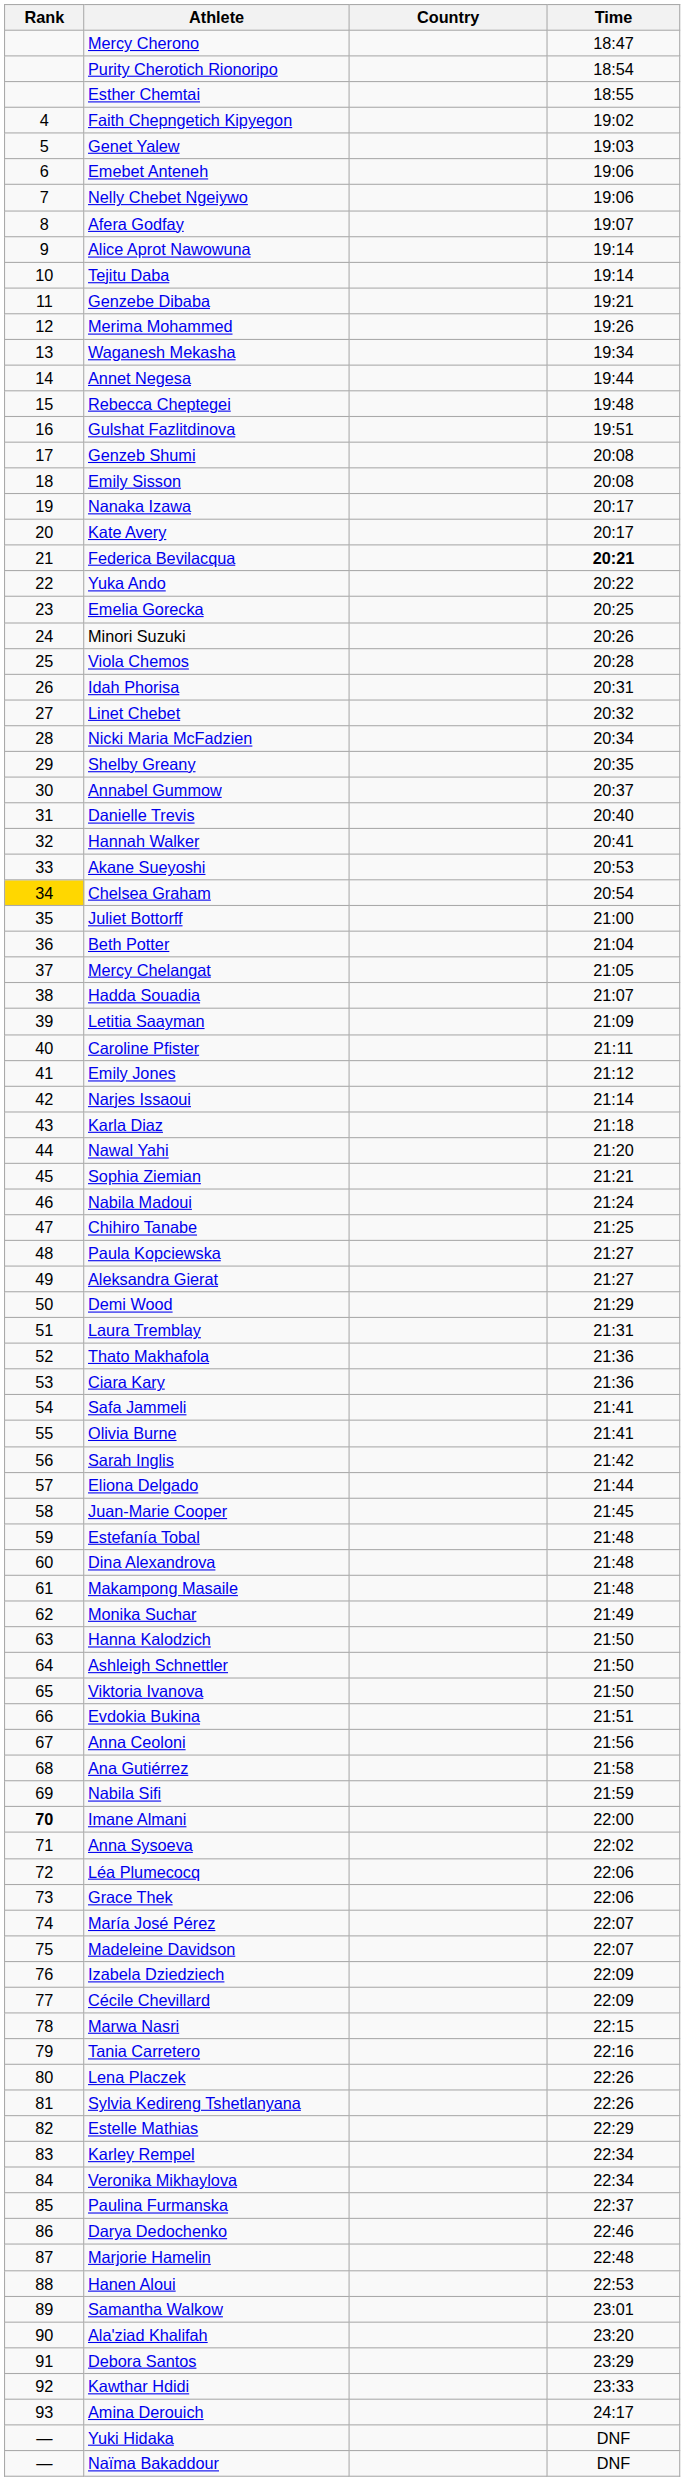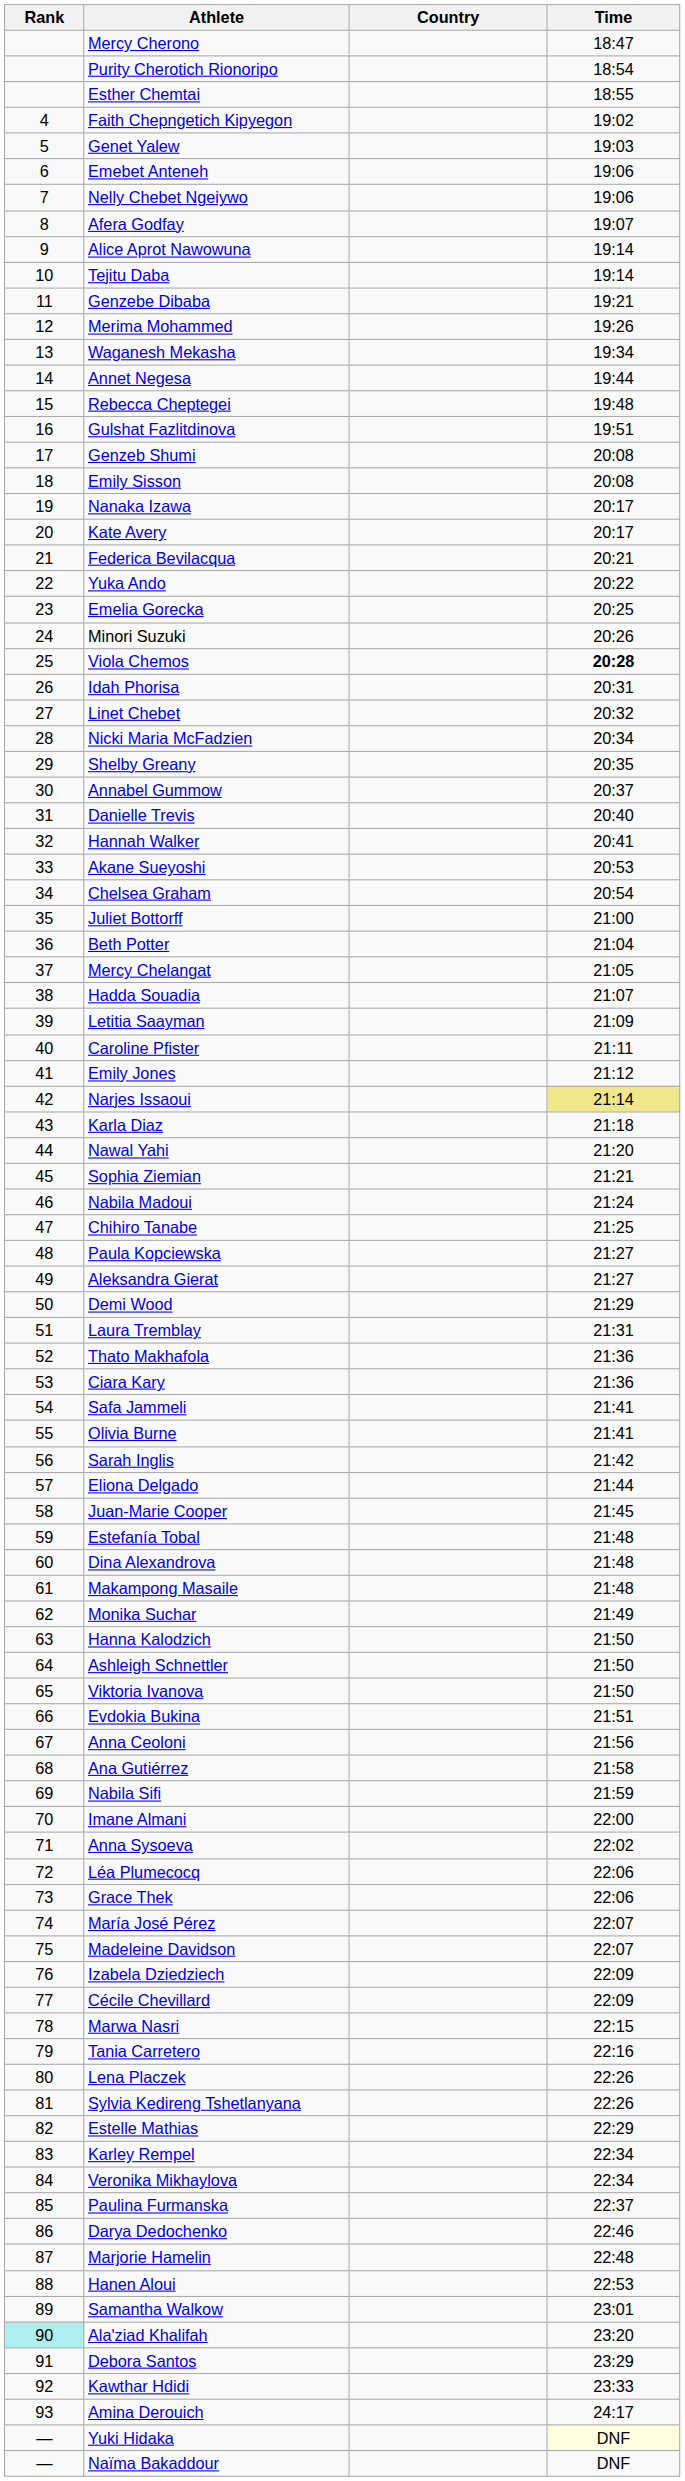Federica Bevilacqua | Time: bold -> normal
Viola Chemos | Time: normal -> bold
Chelsea Graham | Rank: gold background -> no background
Narjes Issaoui | Time: no background -> khaki background
Imane Almani | Rank: bold -> normal
Ala'ziad Khalifah | Rank: no background -> paleturquoise background
Yuki Hidaka | Time: no background -> lightyellow background
